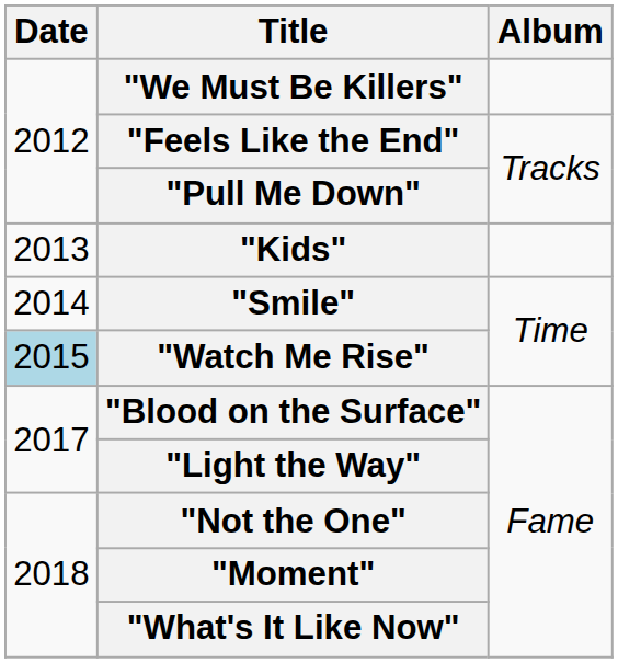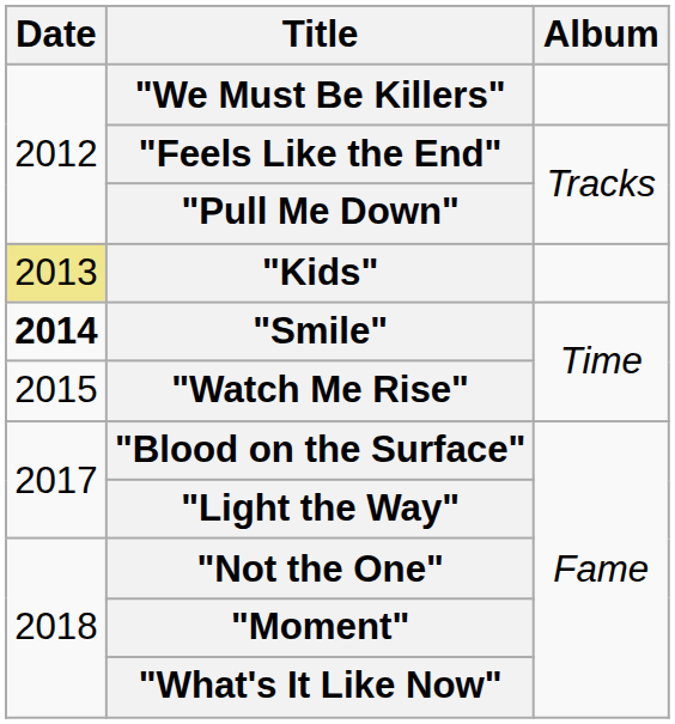"Kids" | Date: no background -> khaki background
"Smile" | Date: normal -> bold
"Watch Me Rise" | Date: lightblue background -> no background
